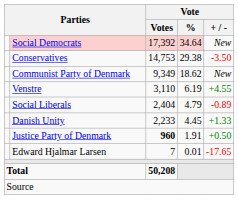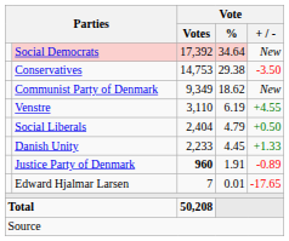Social Liberals | Vote / + / -: -0.89 -> +0.50
Justice Party of Denmark | Vote / + / -: +0.50 -> -0.89
